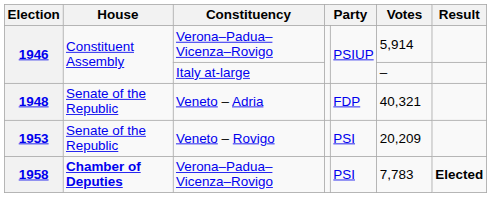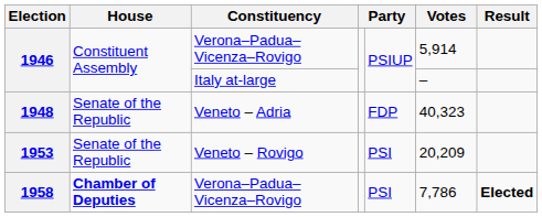1948 | Votes: 40,321 -> 40,323
1958 | Votes: 7,783 -> 7,786
